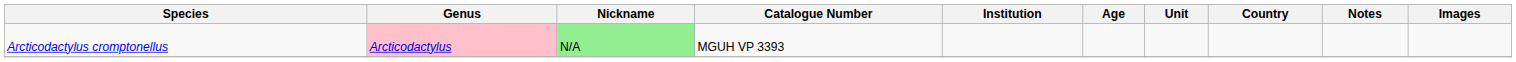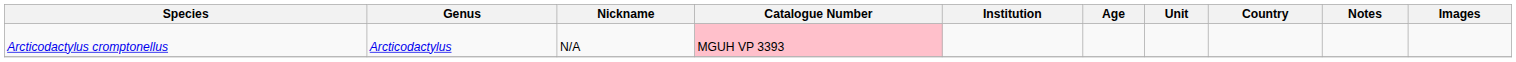Arcticodactylus cromptonellus | Genus: pink background -> no background
Arcticodactylus cromptonellus | Nickname: lightgreen background -> no background
Arcticodactylus cromptonellus | Catalogue Number: no background -> pink background
